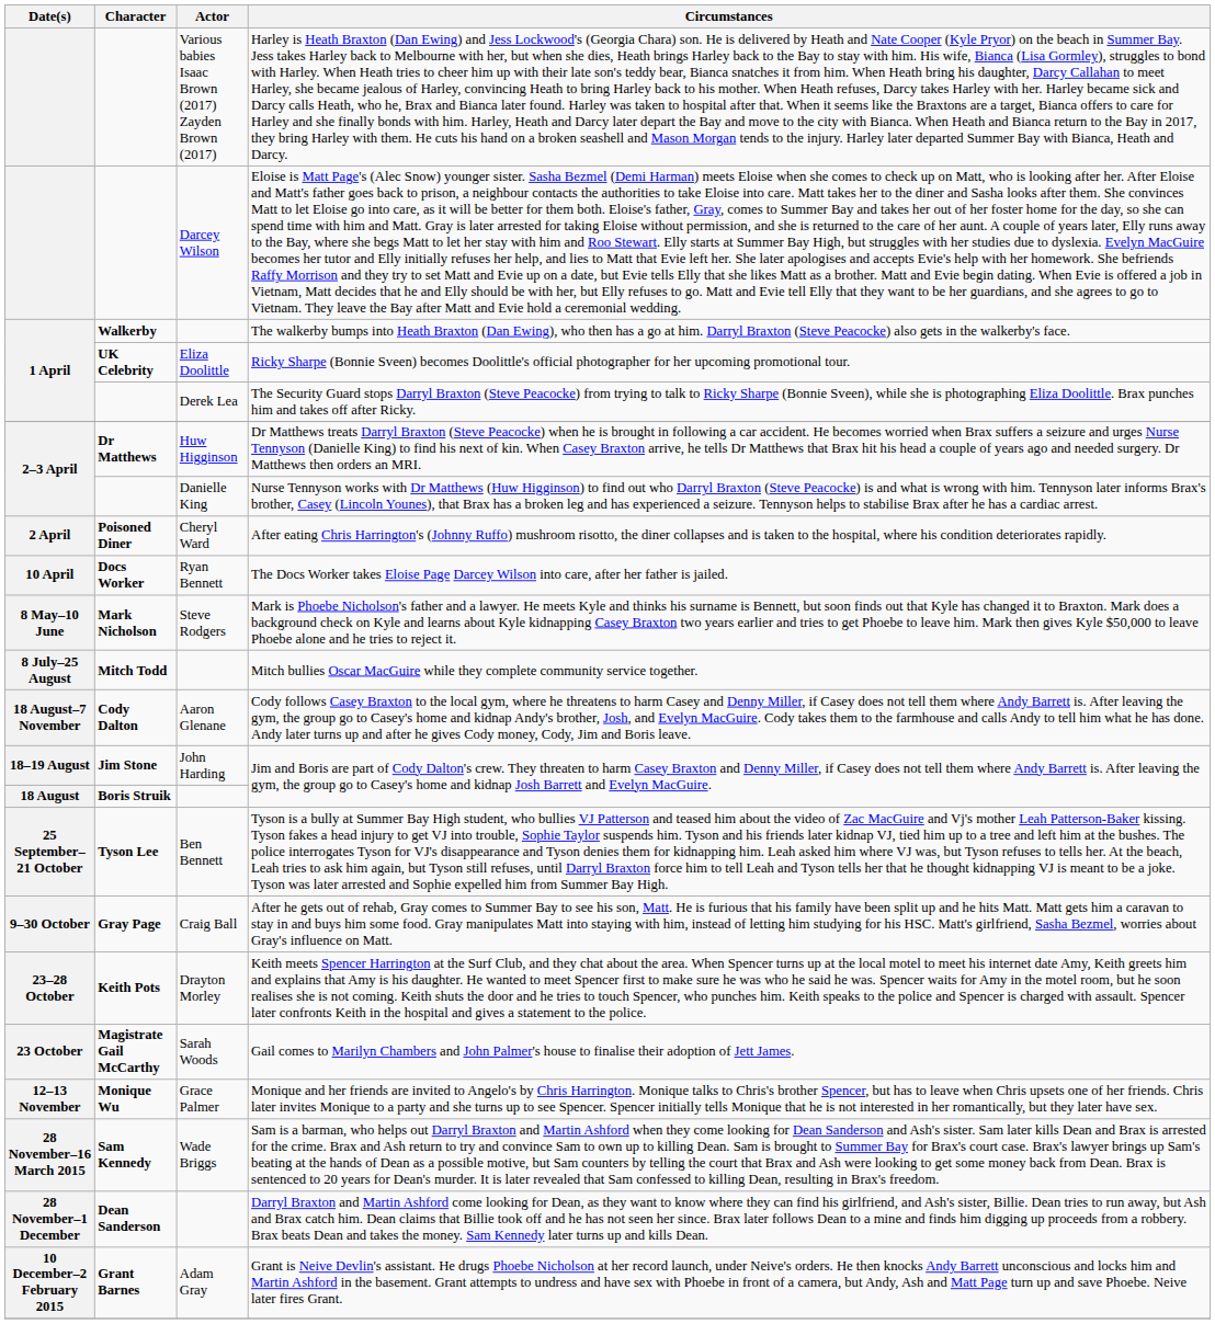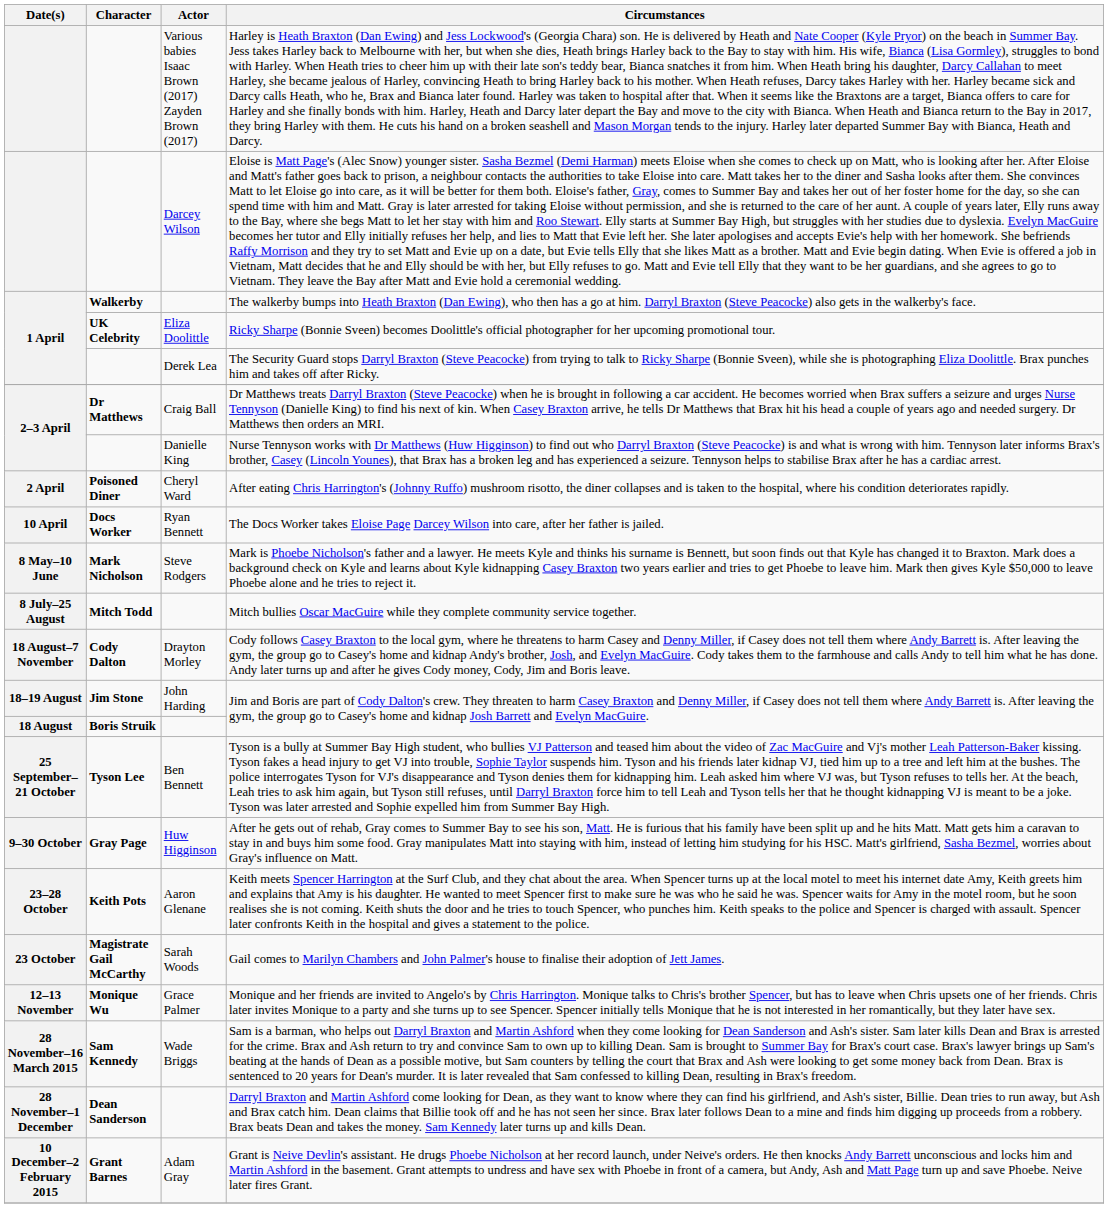row 7 | Actor: Huw Higginson -> Craig Ball
row 13 | Actor: Aaron Glenane -> Drayton Morley
row 17 | Actor: Craig Ball -> Huw Higginson
row 18 | Actor: Drayton Morley -> Aaron Glenane
